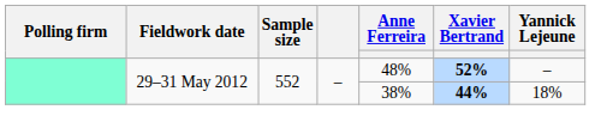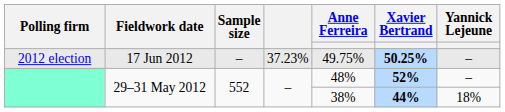+ row: 2012 election | 17 Jun 2012 | – | 37.23% | 49.75% | 50.25% | –
